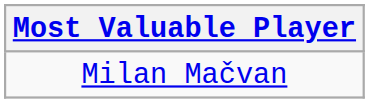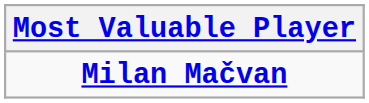row 2 | column 1: normal -> bold
